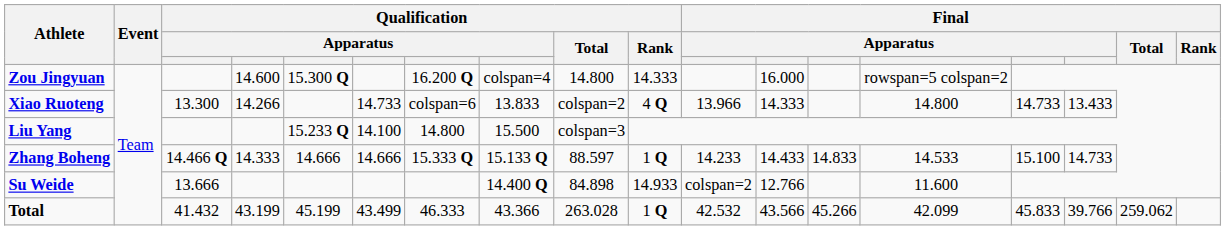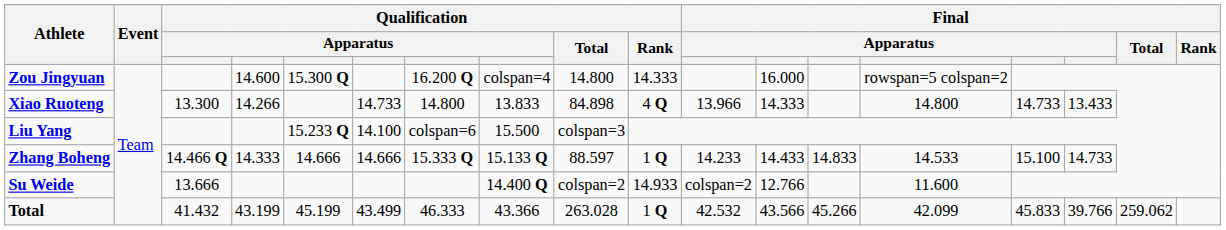Xiao Ruoteng | column 7: colspan=6 -> 14.800
Xiao Ruoteng | Qualification / Total: colspan=2 -> 84.898
Liu Yang | column 7: 14.800 -> colspan=6
Su Weide | Qualification / Total: 84.898 -> colspan=2
